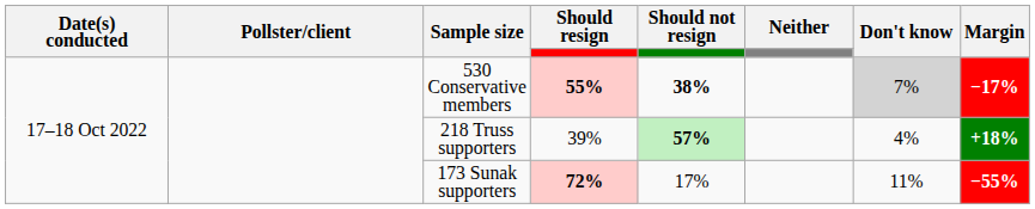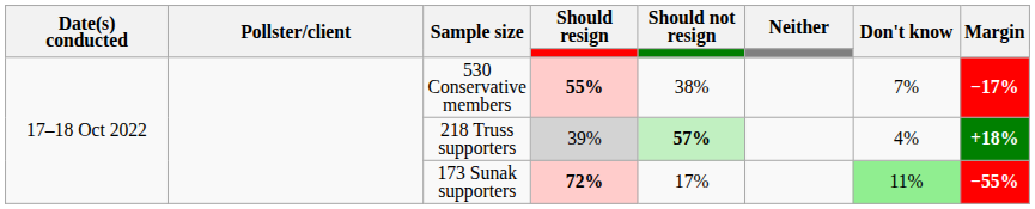530 Conservative members | Should not resign: bold -> normal
530 Conservative members | Don't know: lightgrey background -> no background
218 Truss supporters | Should resign: no background -> lightgrey background
173 Sunak supporters | Don't know: no background -> lightgreen background
